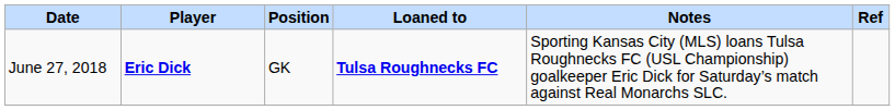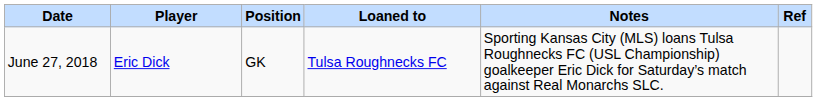June 27, 2018 | Player: bold -> normal
June 27, 2018 | Loaned to: bold -> normal
